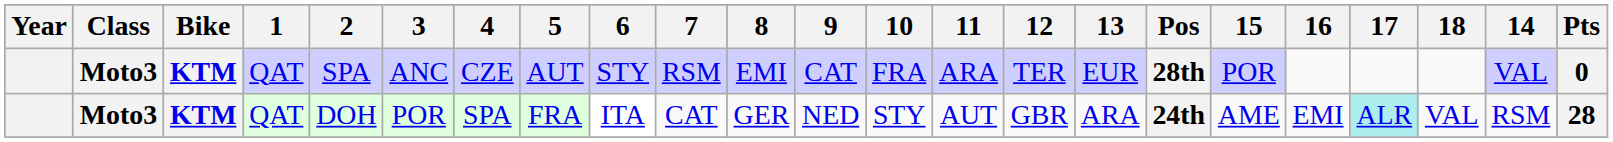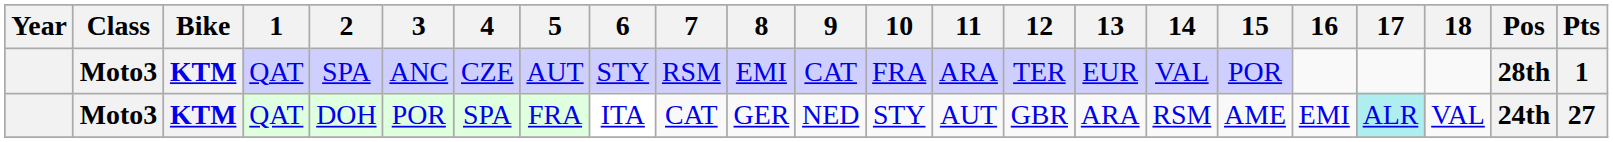columns swapped: 14 <-> Pos
row 2 | Pts: 0 -> 1
row 3 | Pts: 28 -> 27
